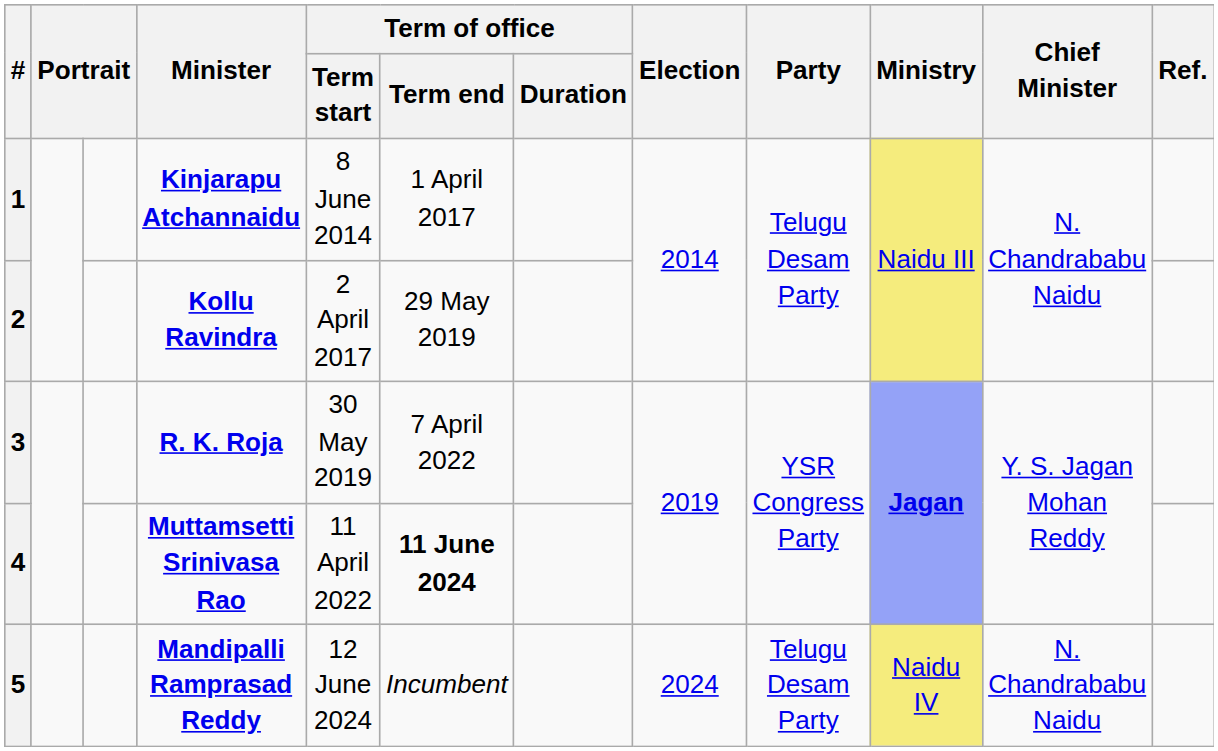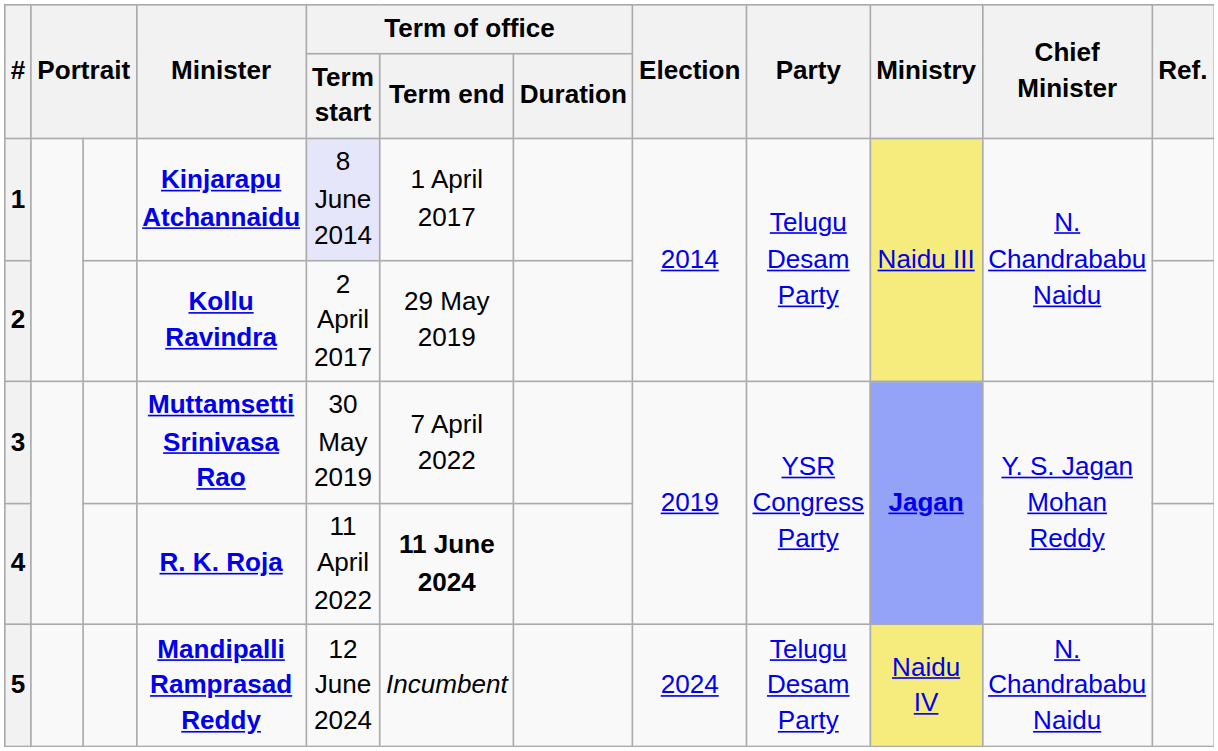1 | Term of office / Term start: no background -> lavender background
3 | Minister: R. K. Roja -> Muttamsetti Srinivasa Rao
4 | Minister: Muttamsetti Srinivasa Rao -> R. K. Roja
